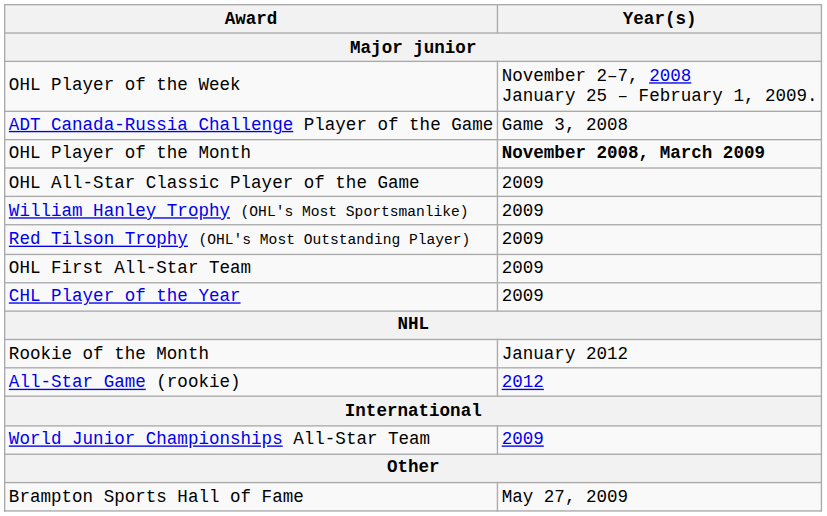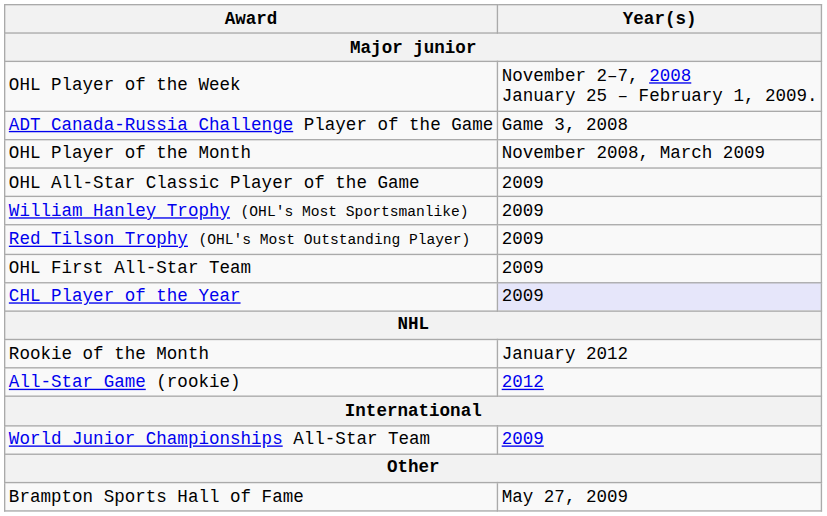OHL Player of the Month | Year(s): bold -> normal
CHL Player of the Year | Year(s): no background -> lavender background
